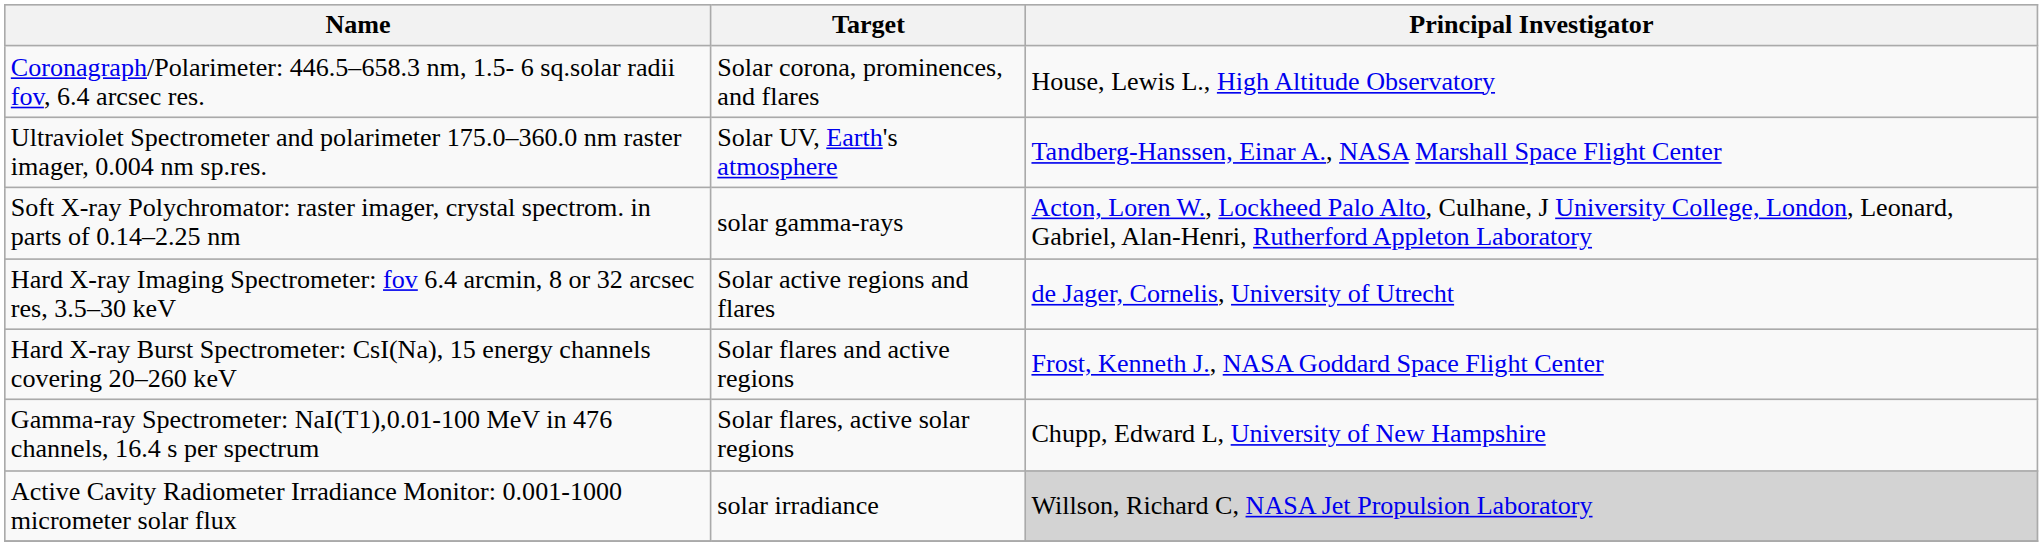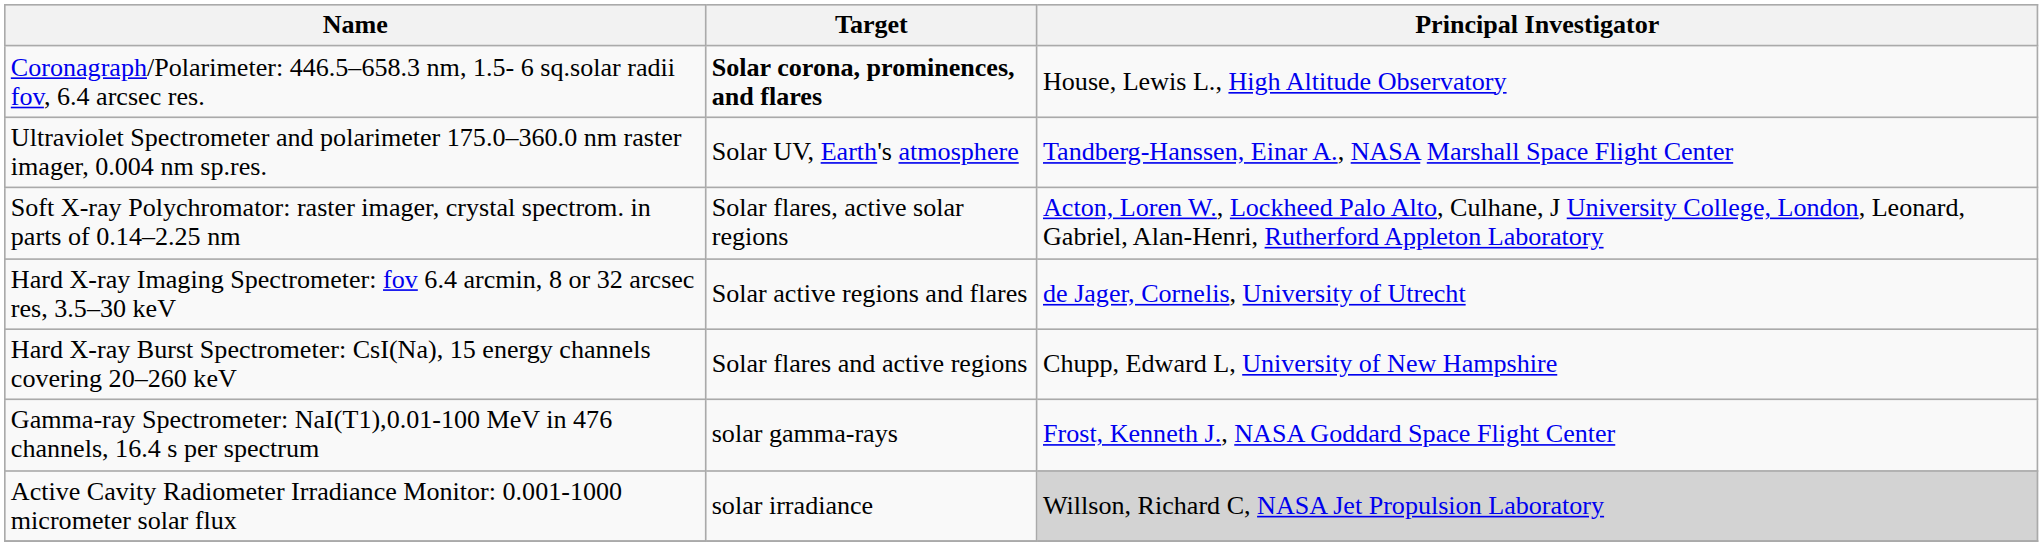row 2 | Target: normal -> bold
row 4 | Target: solar gamma-rays -> Solar flares, active solar regions
row 6 | Principal Investigator: Frost, Kenneth J., NASA Goddard Space Flight Center -> Chupp, Edward L, University of New Hampshire
row 7 | Target: Solar flares, active solar regions -> solar gamma-rays
row 7 | Principal Investigator: Chupp, Edward L, University of New Hampshire -> Frost, Kenneth J., NASA Goddard Space Flight Center
